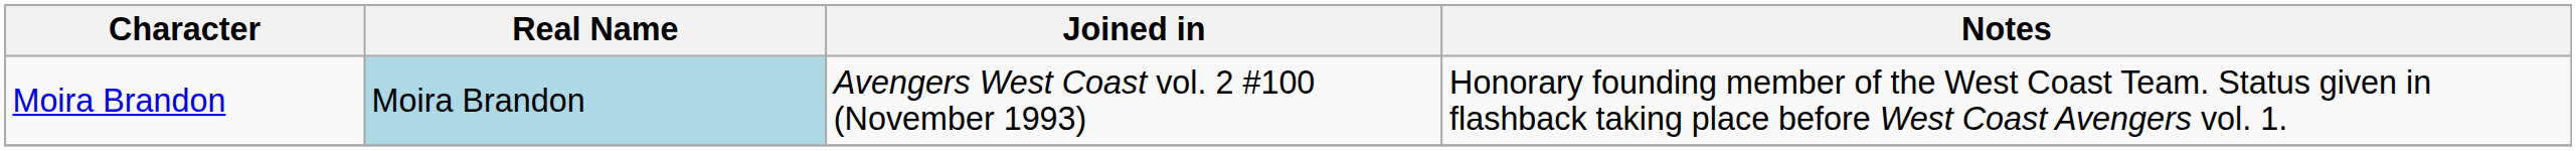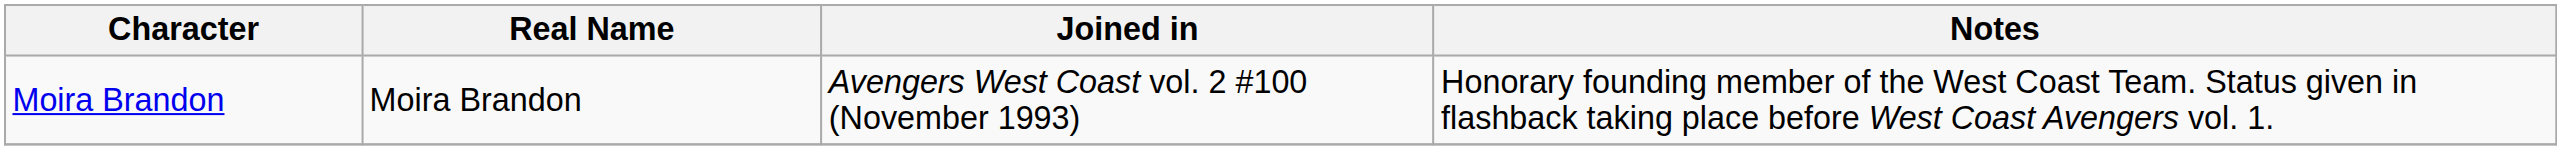row 2 | Real Name: lightblue background -> no background
